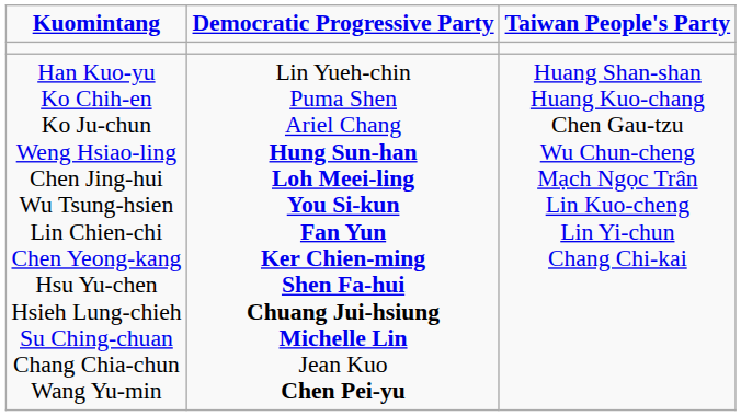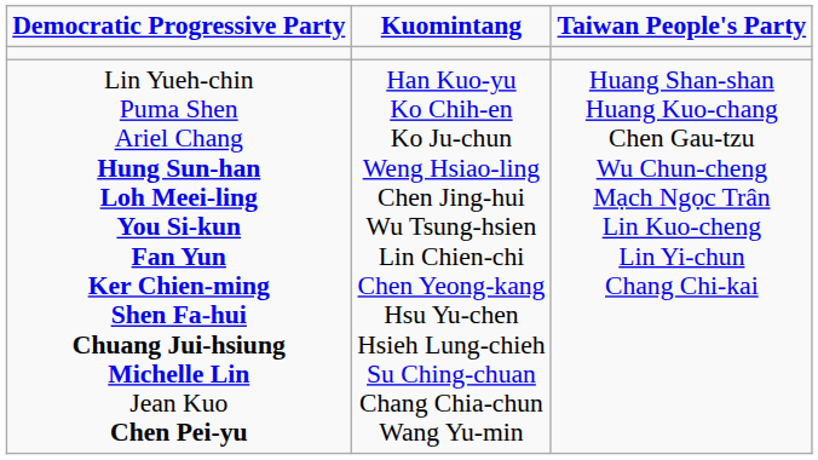columns swapped: Democratic Progressive Party <-> Kuomintang
